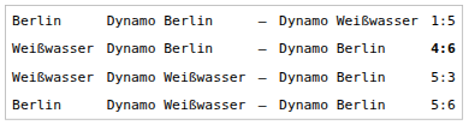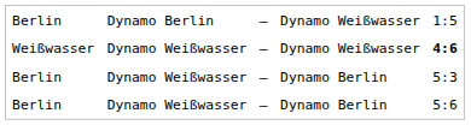row 2 | column 2: Dynamo Berlin -> Dynamo Weißwasser
row 2 | column 4: Dynamo Berlin -> Dynamo Weißwasser
row 3 | column 1: Weißwasser -> Berlin
